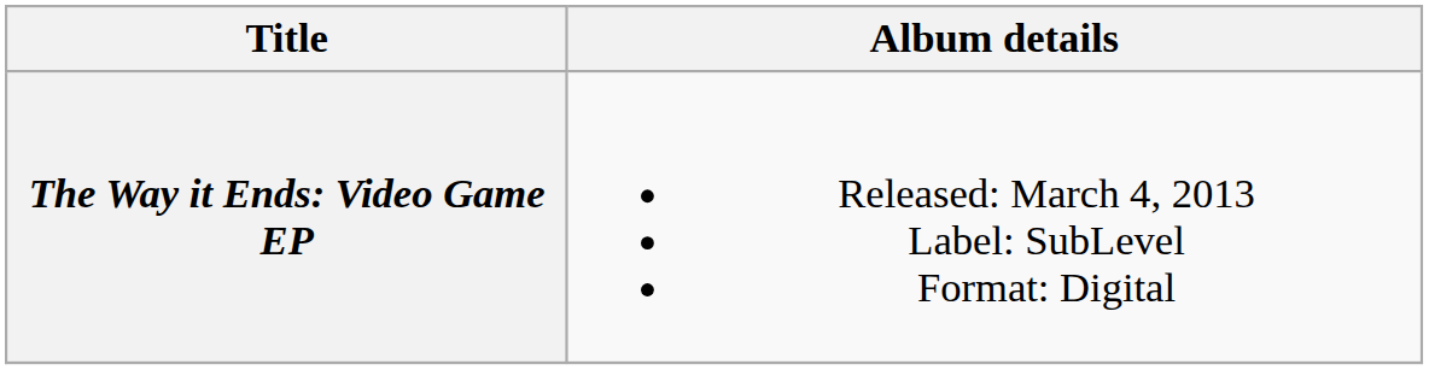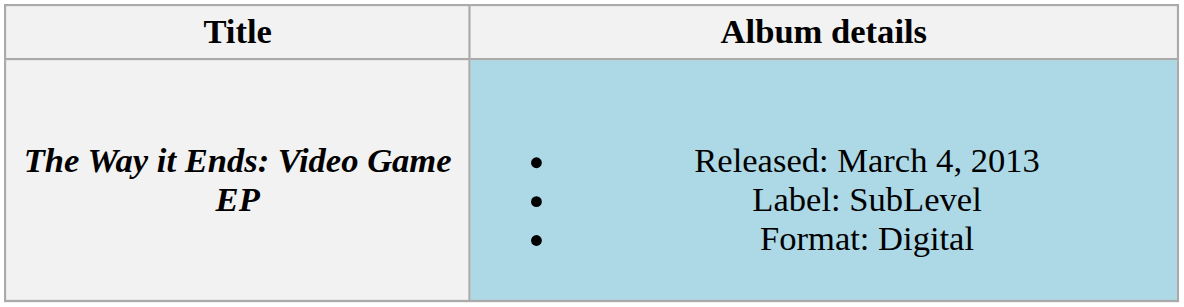The Way it Ends: Video Game EP | Album details: no background -> lightblue background
